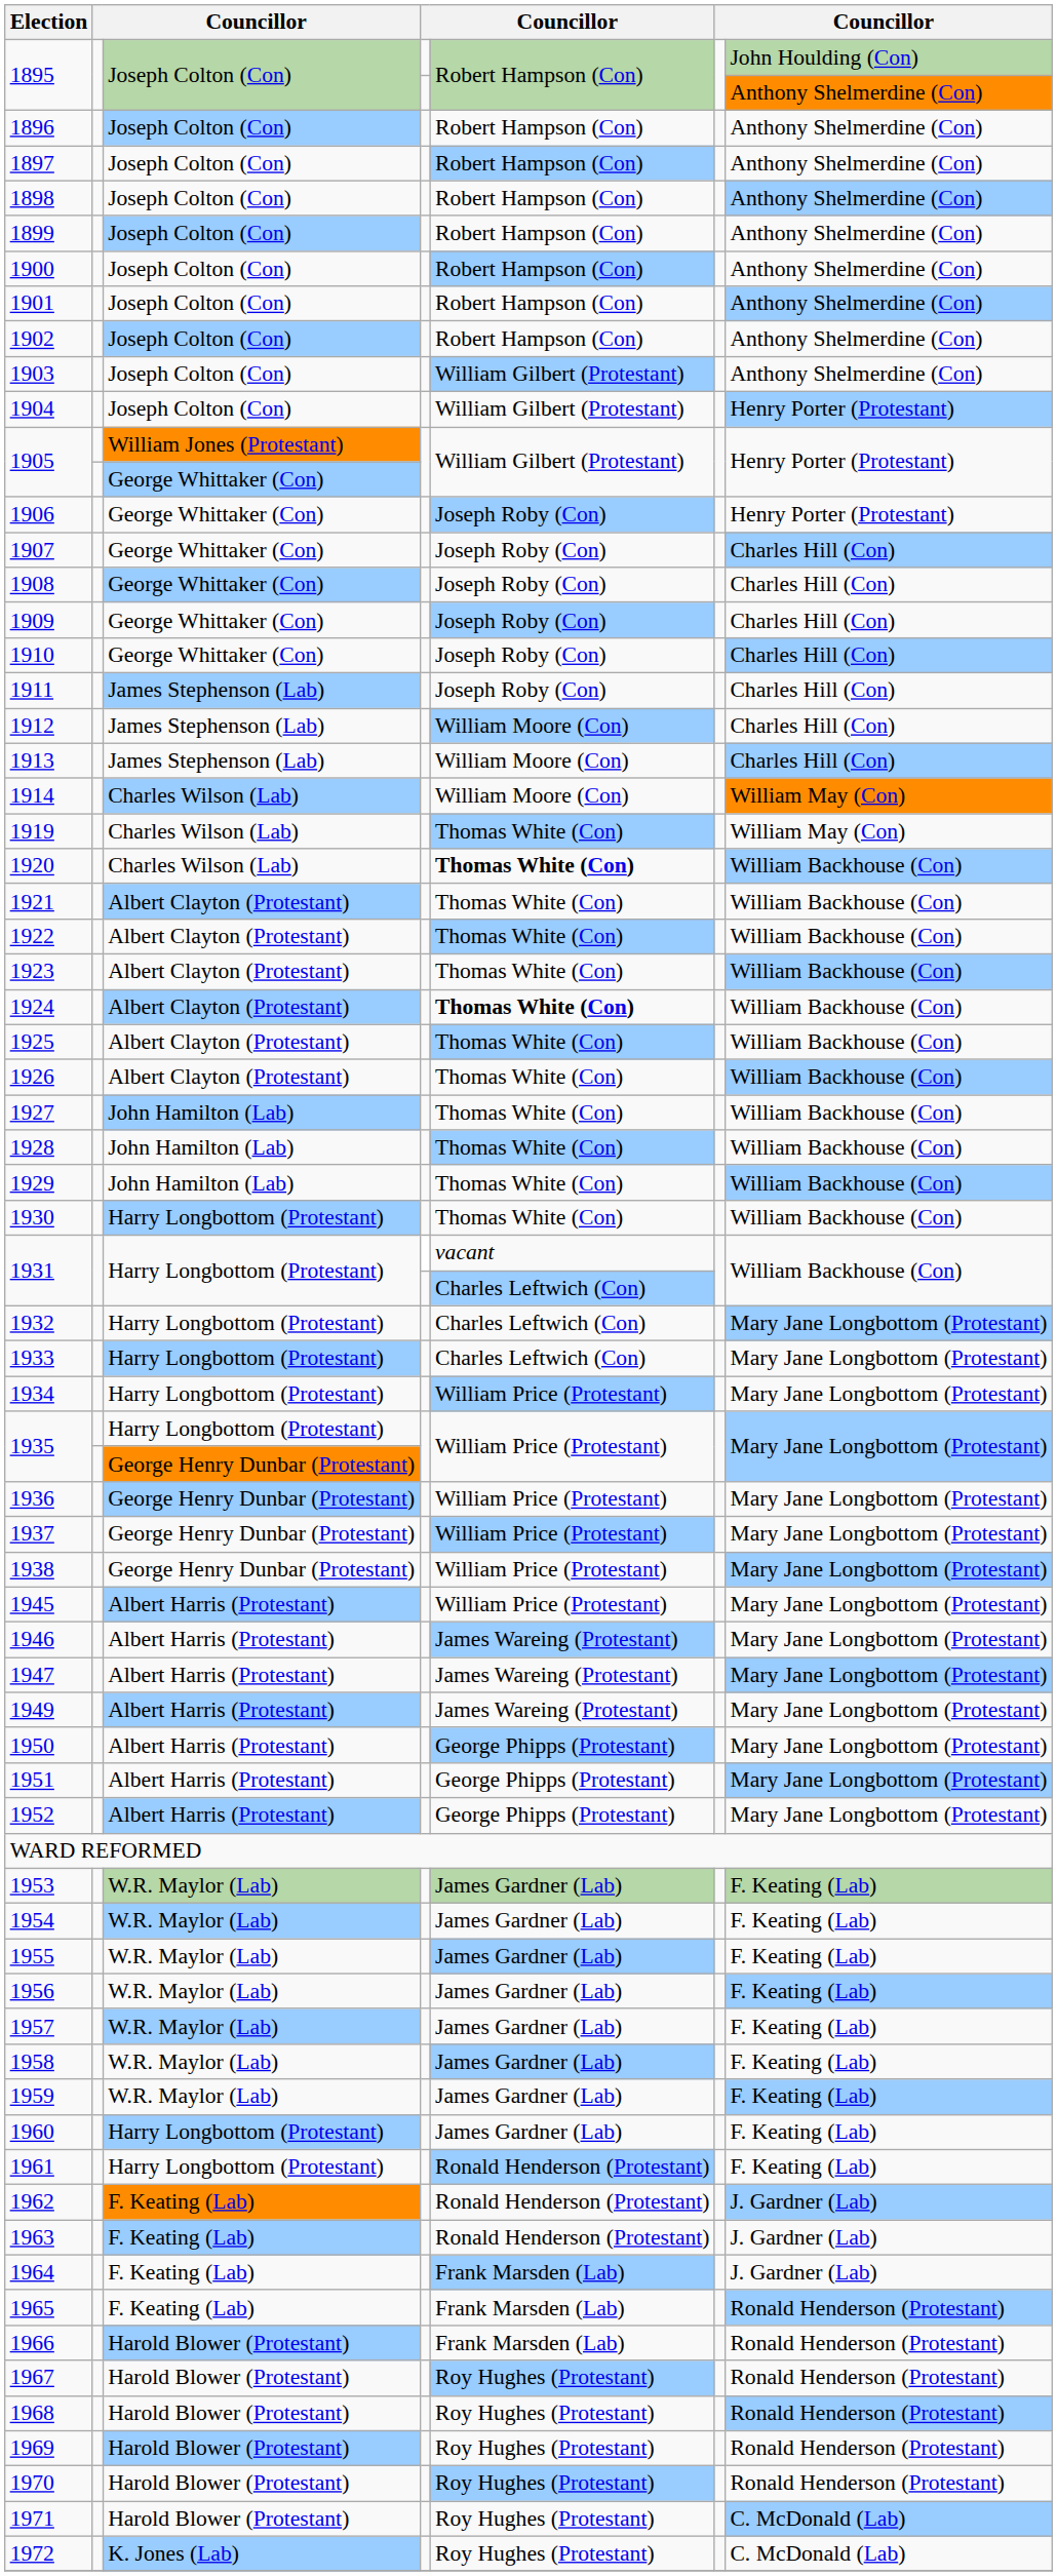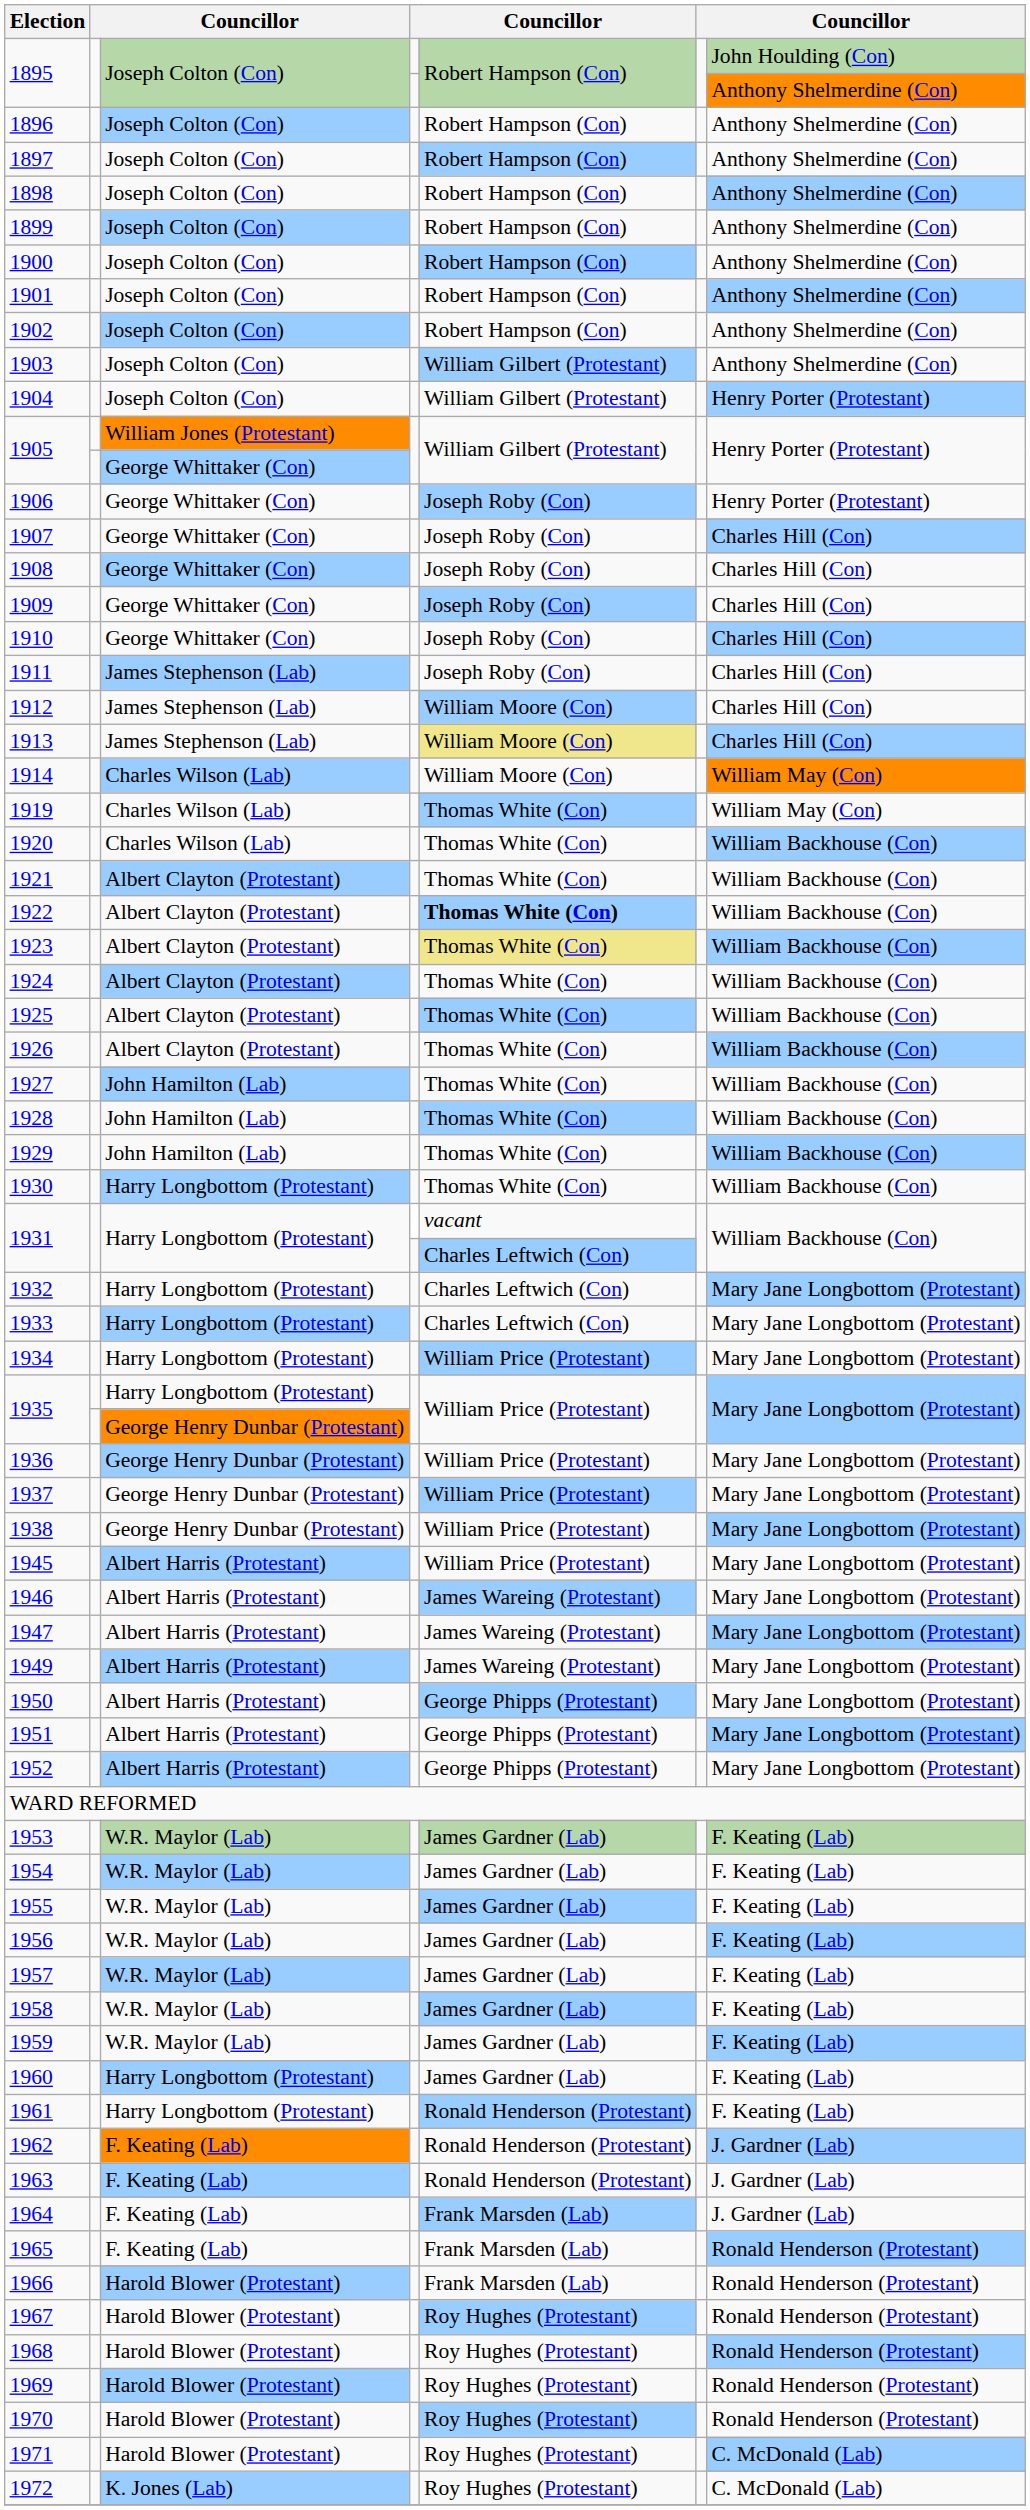1913 | column 5: no background -> khaki background
1920 | column 5: bold -> normal
1922 | column 5: normal -> bold
1923 | column 5: no background -> khaki background
1924 | column 5: bold -> normal
